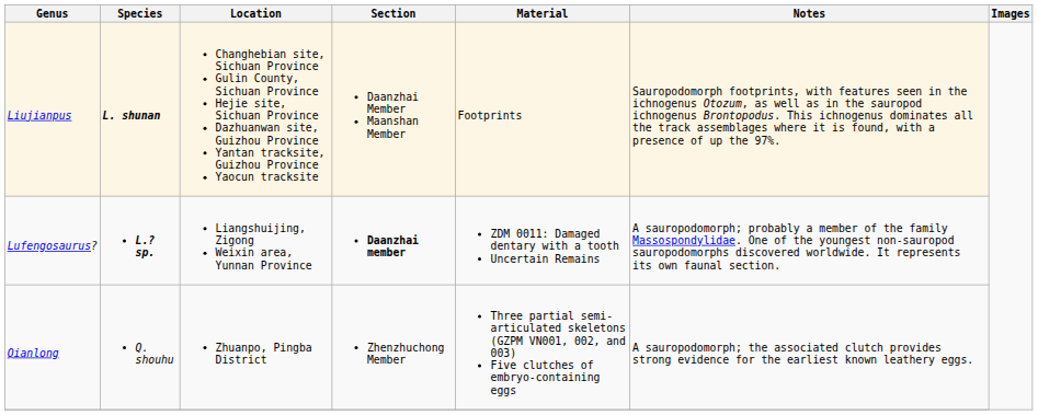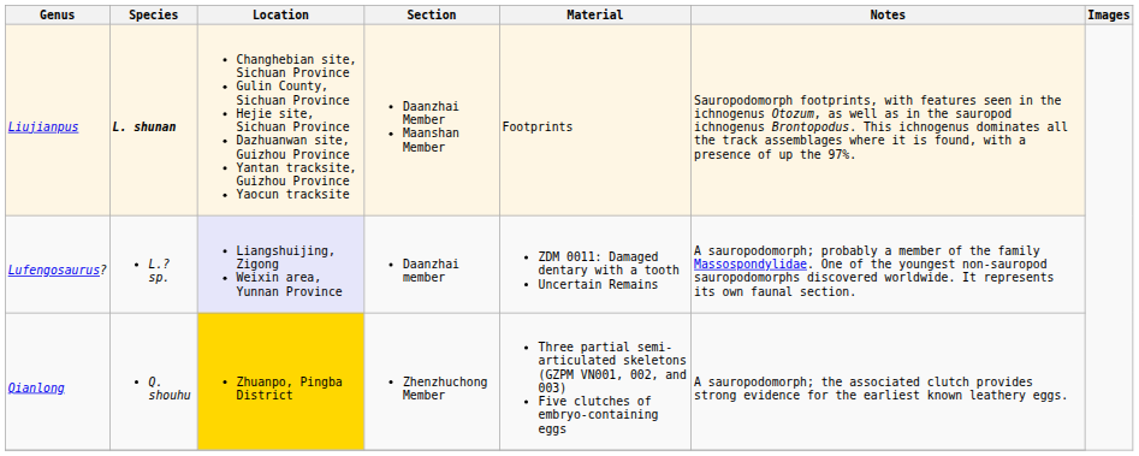Lufengosaurus? | Species: bold -> normal
Lufengosaurus? | Location: no background -> lavender background
Lufengosaurus? | Section: bold -> normal
Qianlong | Location: no background -> gold background
